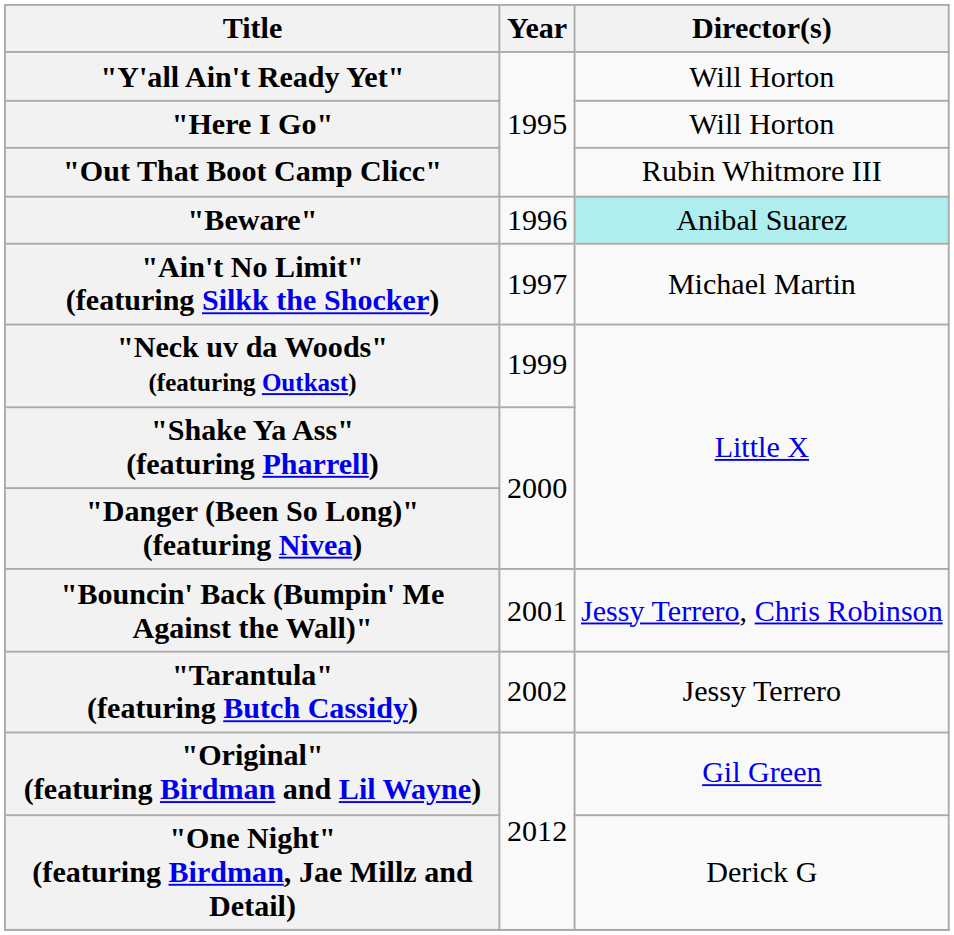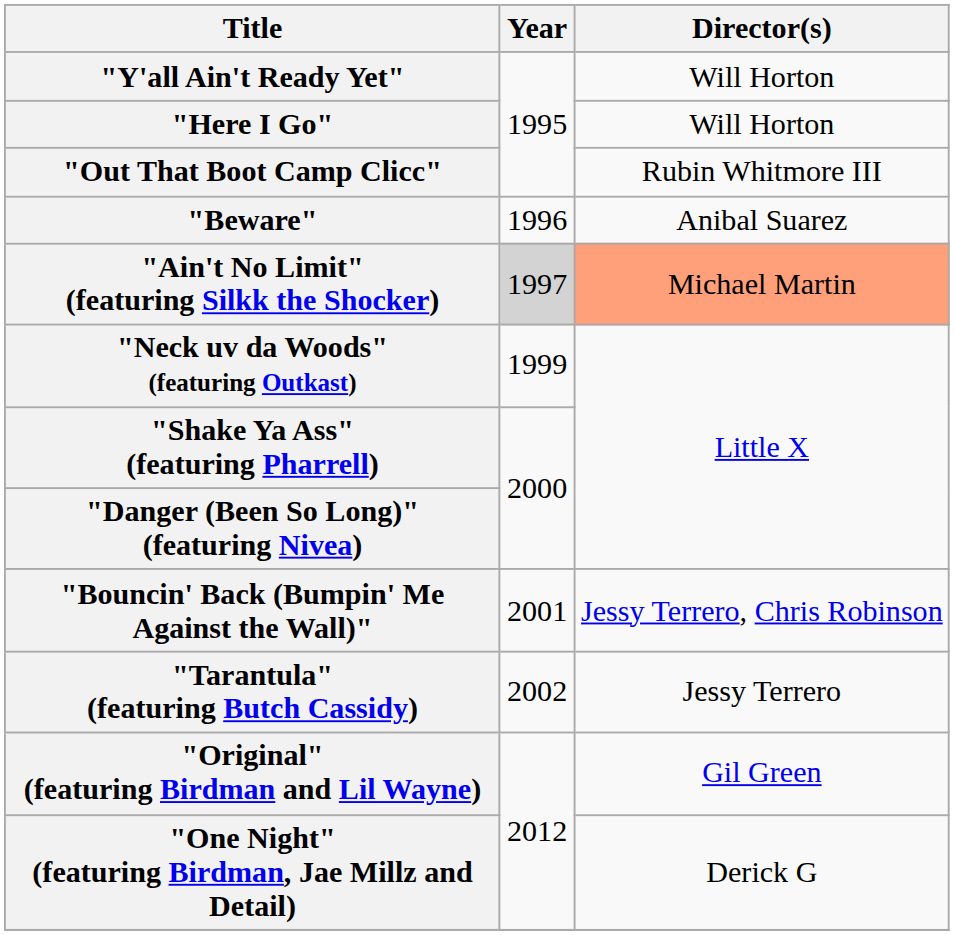"Beware" | Director(s): paleturquoise background -> no background
"Ain't No Limit" (featuring Silkk the Shocker) | Year: no background -> lightgrey background
"Ain't No Limit" (featuring Silkk the Shocker) | Director(s): no background -> lightsalmon background
